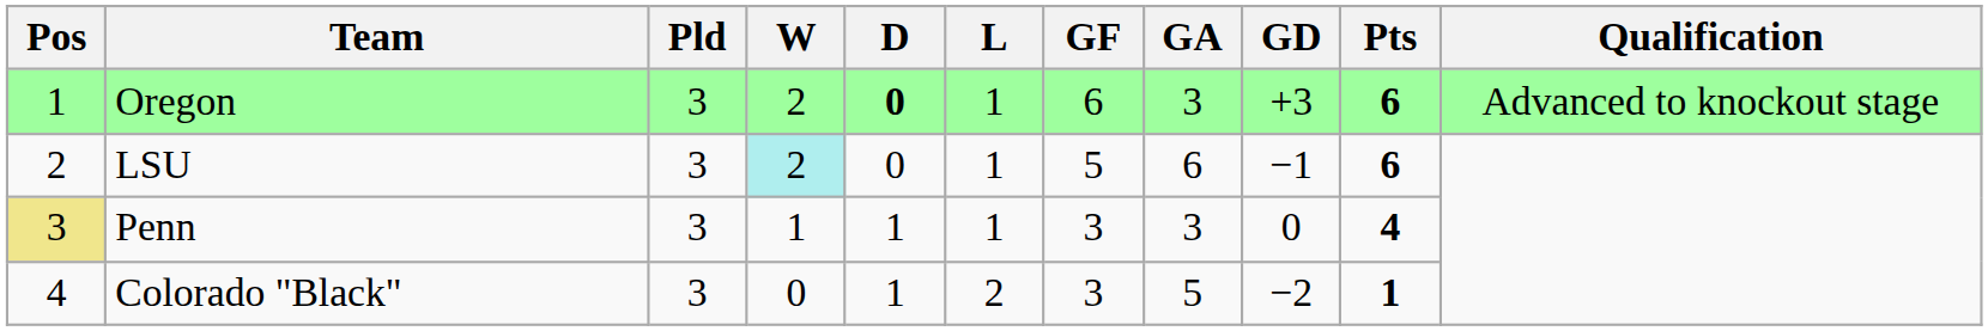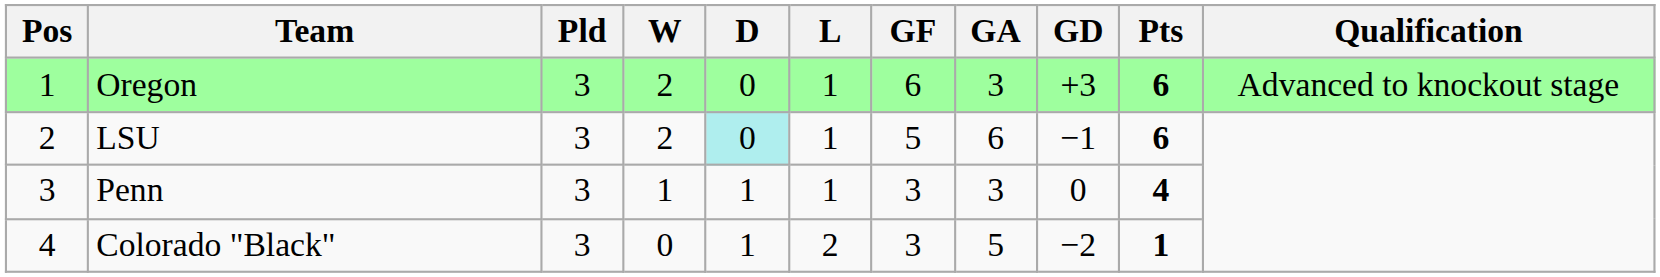Oregon | D: bold -> normal
LSU | W: paleturquoise background -> no background
LSU | D: no background -> paleturquoise background
Penn | Pos: khaki background -> no background
